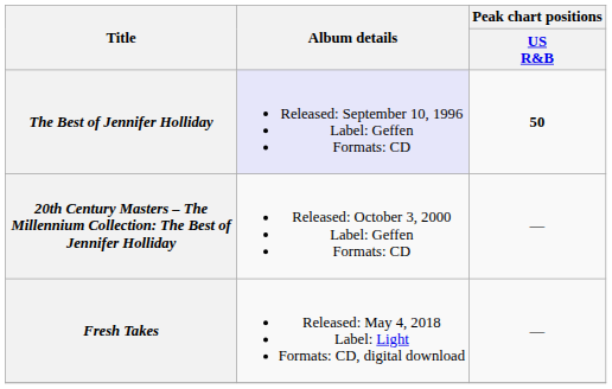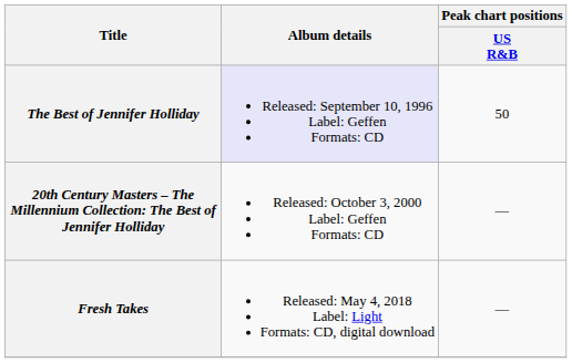The Best of Jennifer Holliday | Peak chart positions / US R&B: bold -> normal
